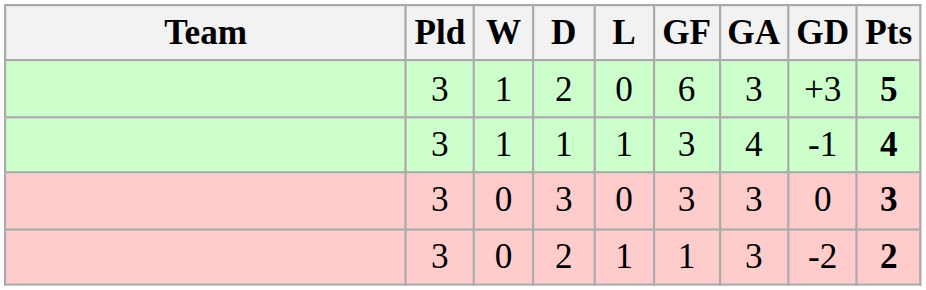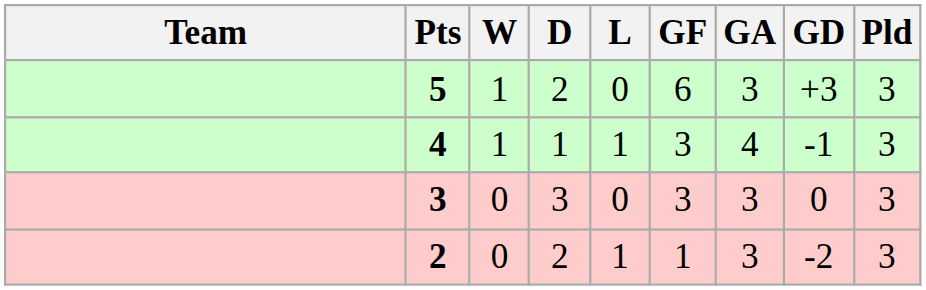columns swapped: Pld <-> Pts
